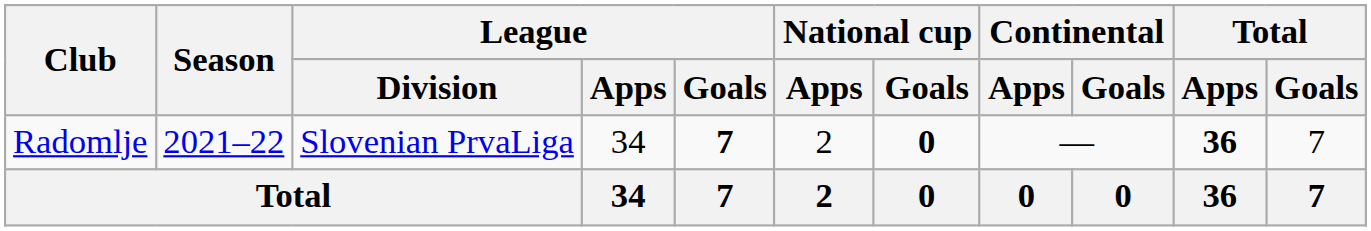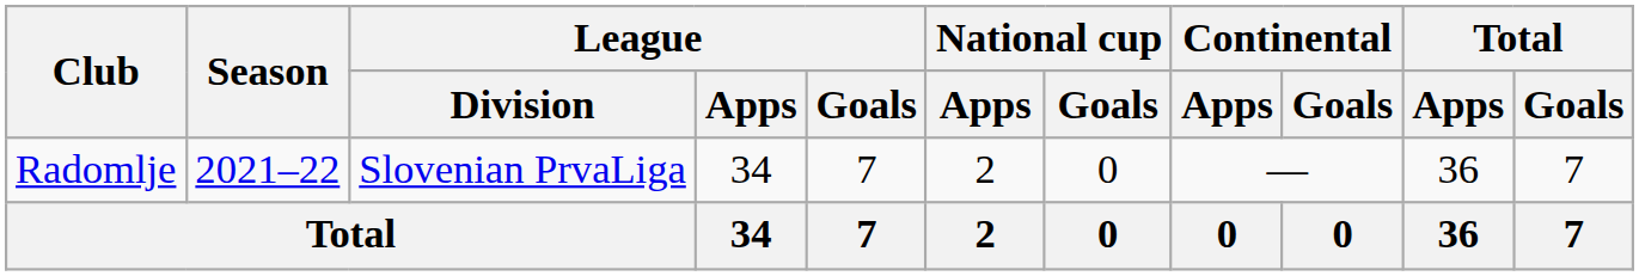Radomlje | League / Goals: bold -> normal
Radomlje | National cup / Goals: bold -> normal
Radomlje | Total / Apps: bold -> normal
